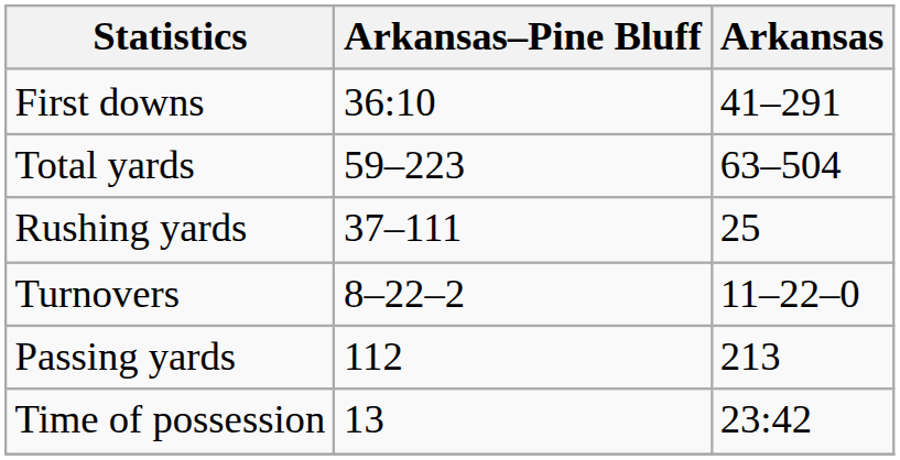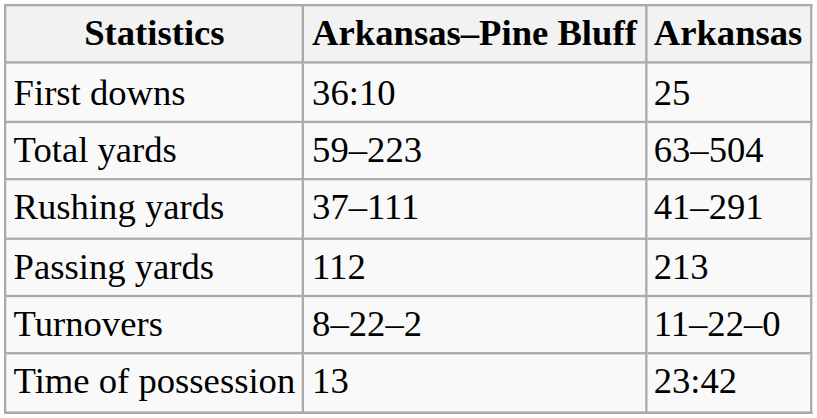First downs | Arkansas: 41–291 -> 25
Rushing yards | Arkansas: 25 -> 41–291
rows swapped: Passing yards <-> Turnovers
